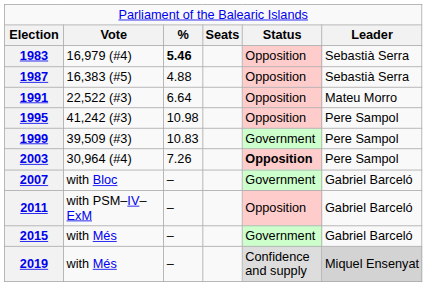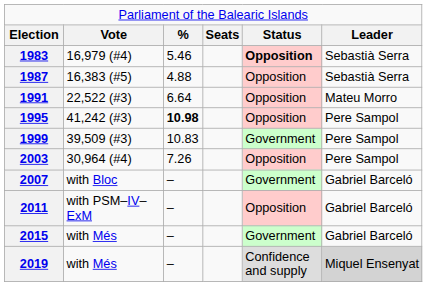1983 | column 3: bold -> normal
1983 | column 5: normal -> bold
1995 | column 3: normal -> bold
2003 | column 5: bold -> normal
